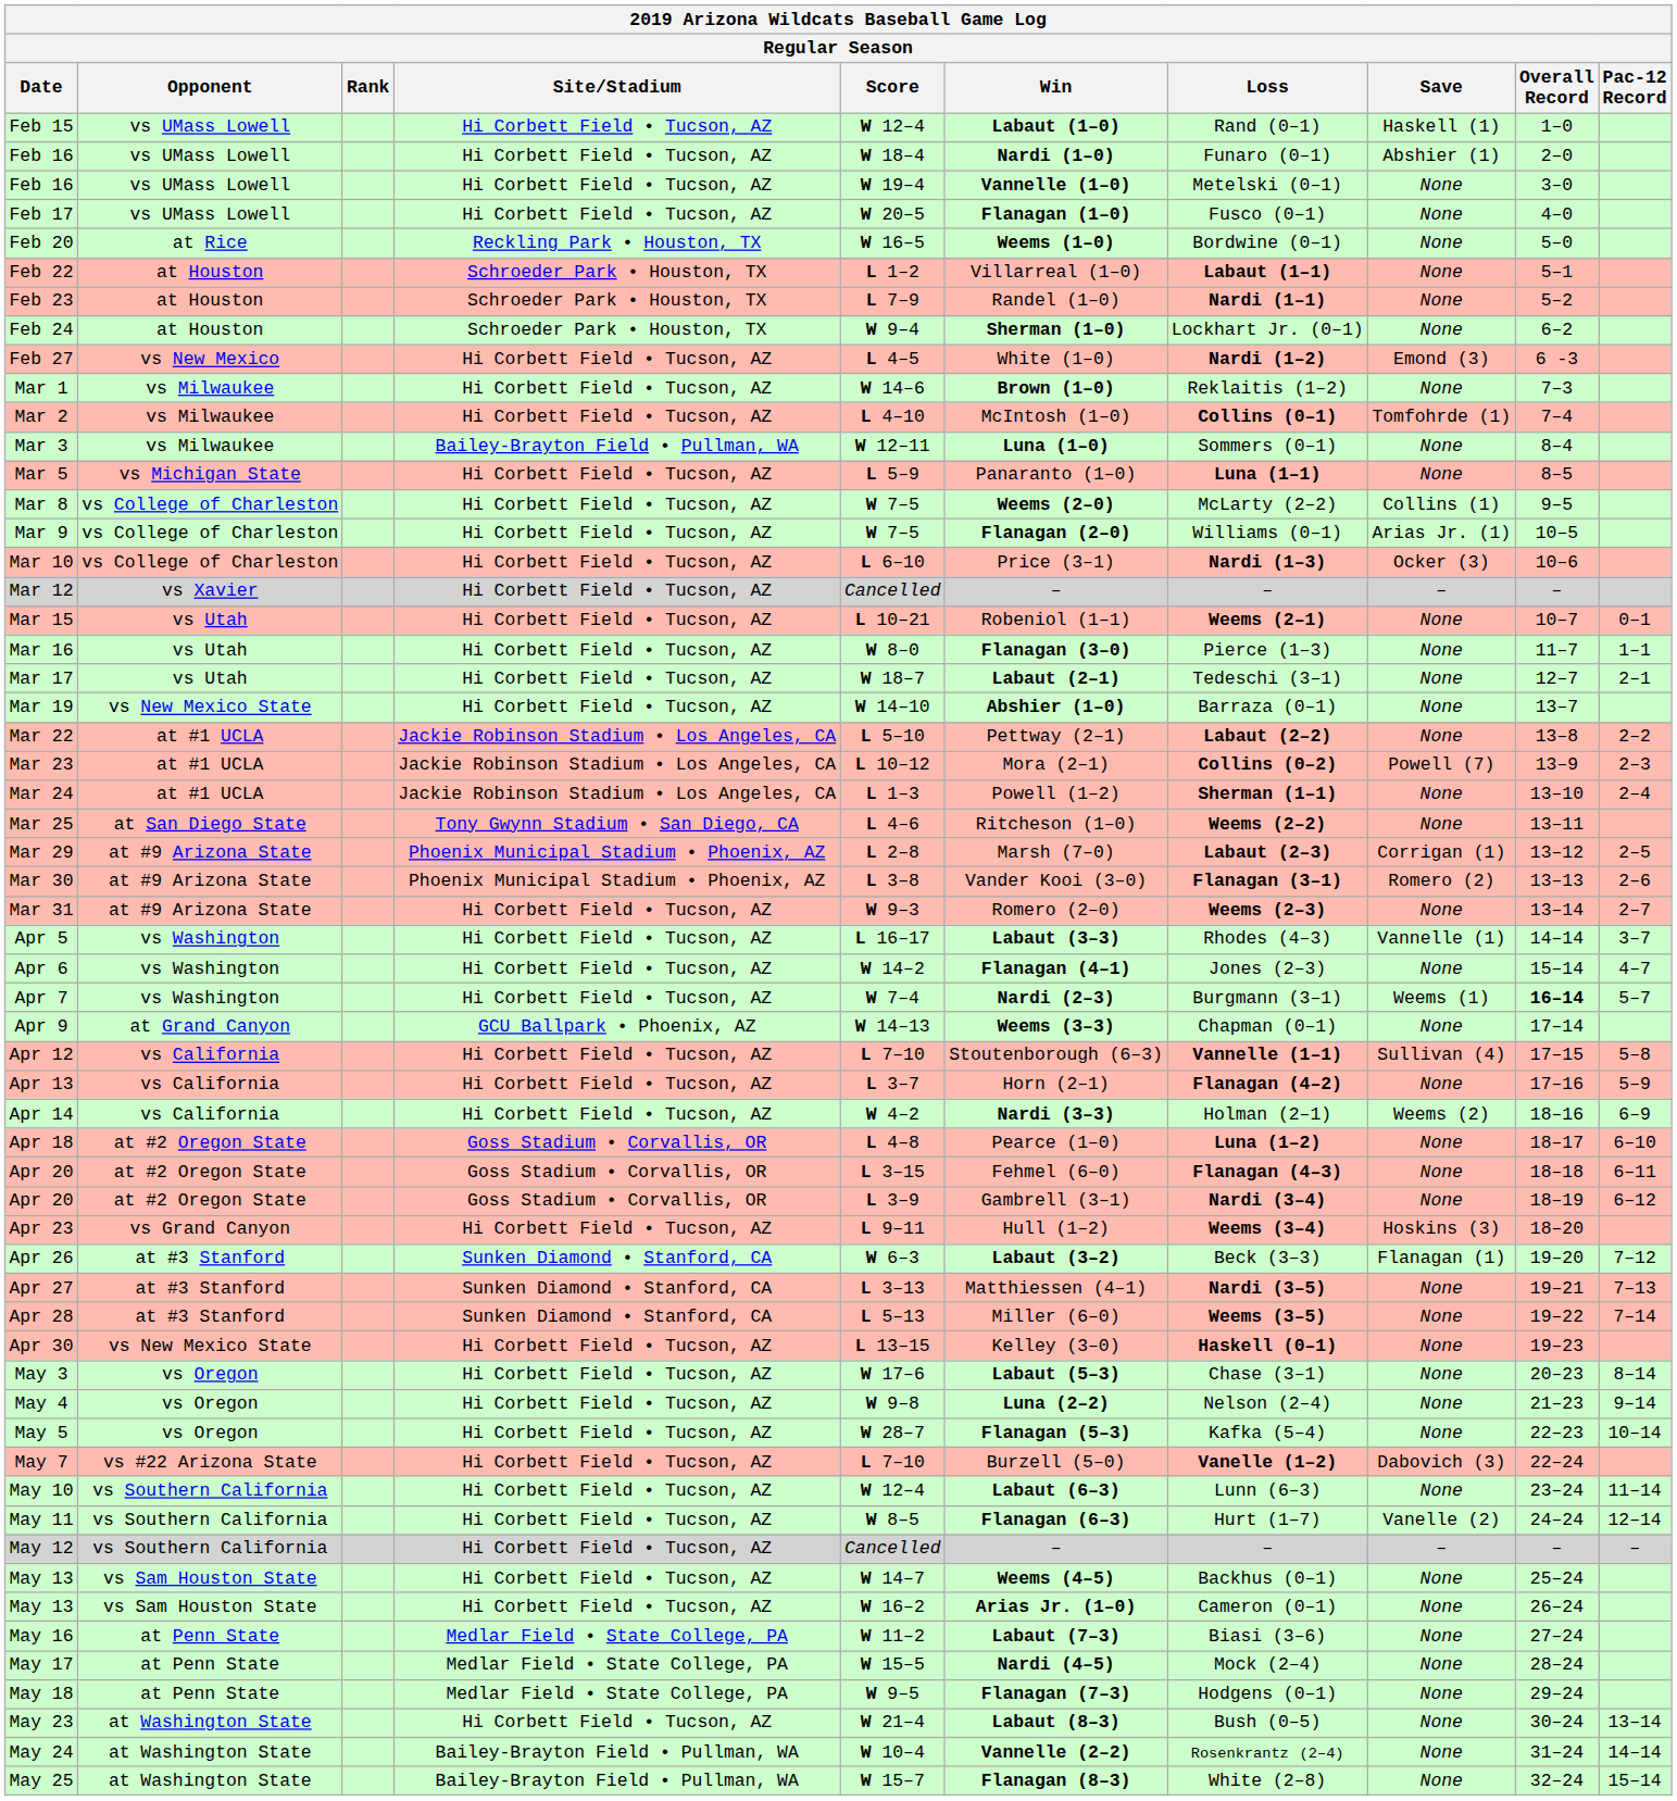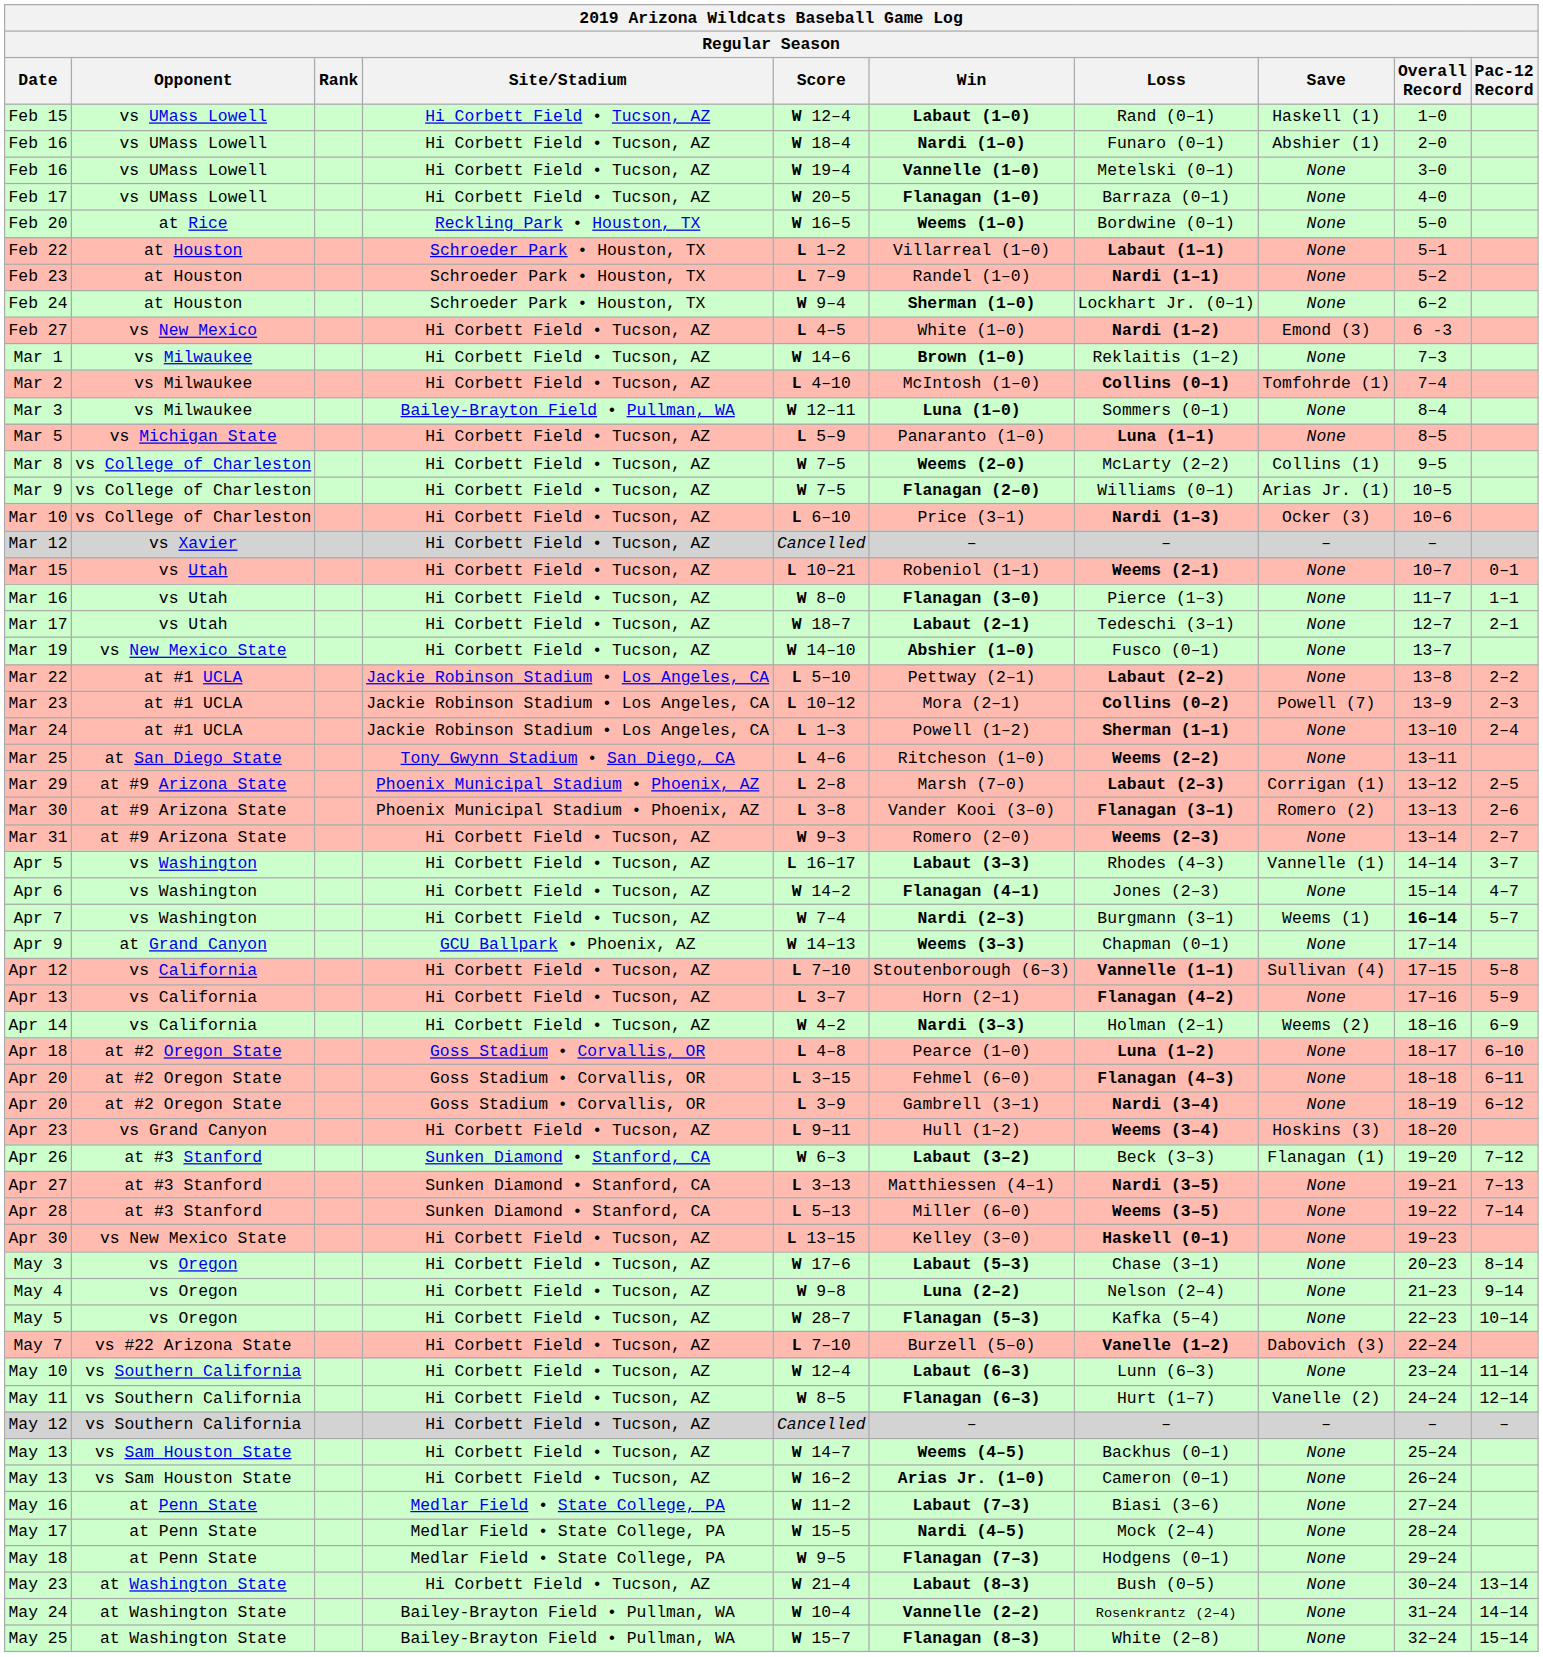Feb 17 | Loss: Fusco (0–1) -> Barraza (0–1)
Mar 19 | Loss: Barraza (0–1) -> Fusco (0–1)
